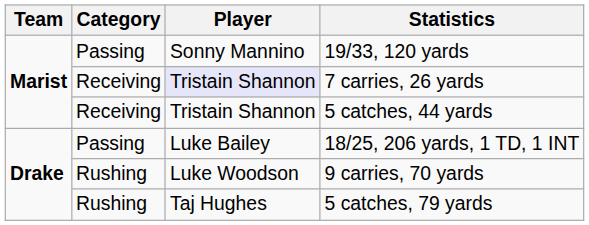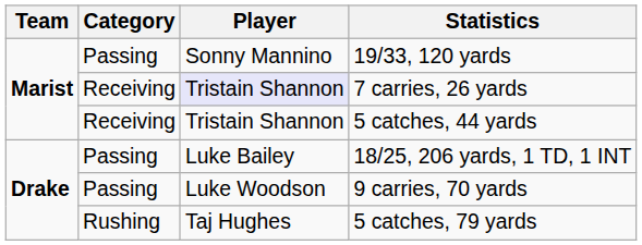9 carries, 70 yards | Category: Rushing -> Passing
